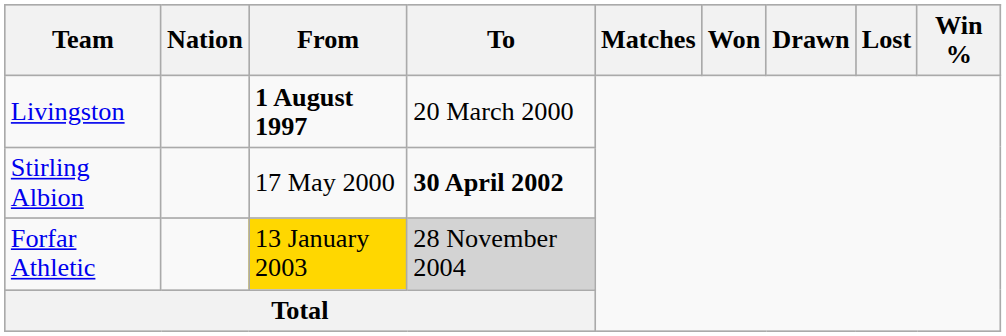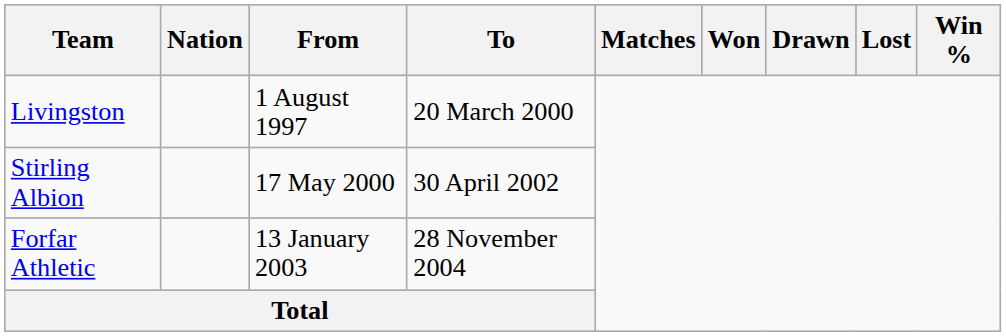Livingston | From: bold -> normal
Stirling Albion | To: bold -> normal
Forfar Athletic | From: gold background -> no background
Forfar Athletic | To: lightgrey background -> no background
